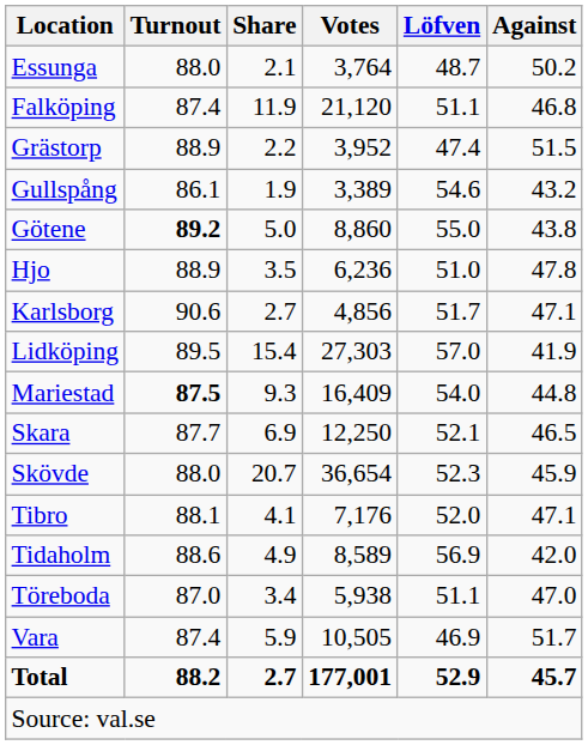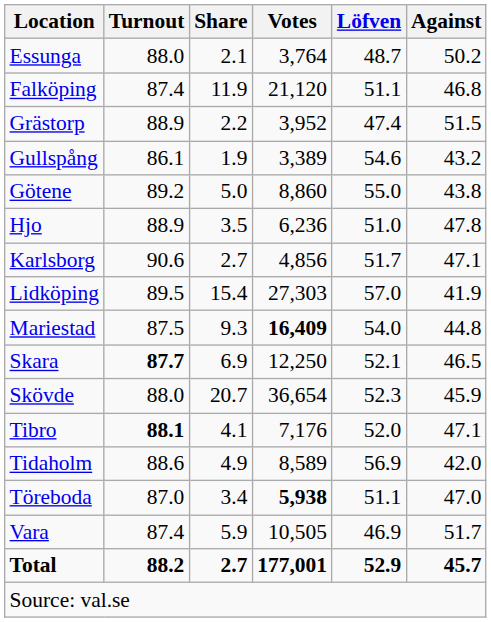Götene | Turnout: bold -> normal
Mariestad | Turnout: bold -> normal
Mariestad | Votes: normal -> bold
Skara | Turnout: normal -> bold
Tibro | Turnout: normal -> bold
Töreboda | Votes: normal -> bold
